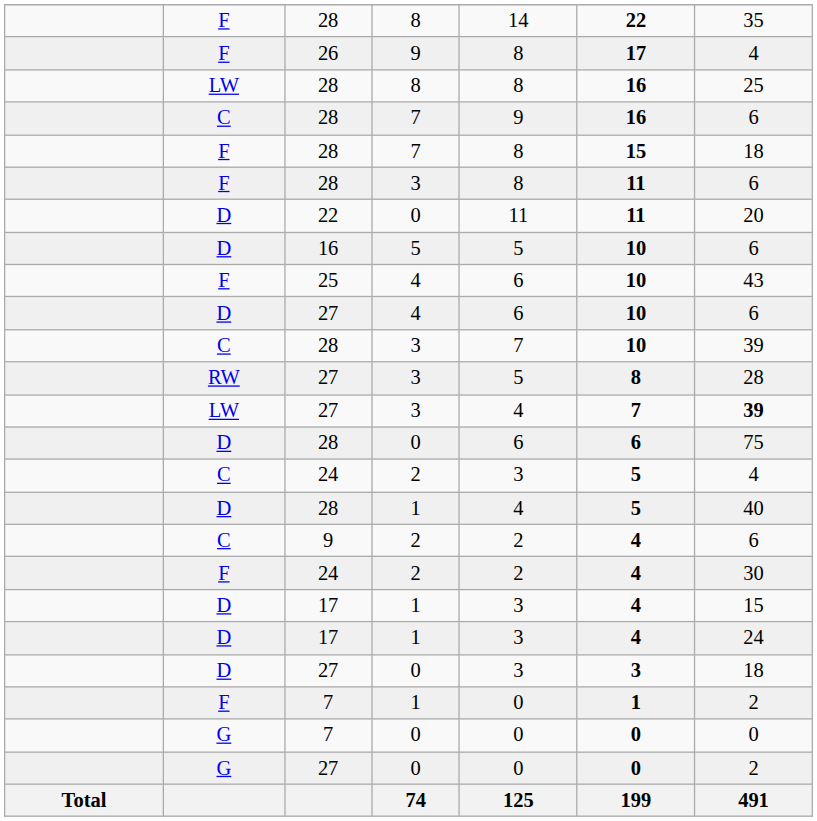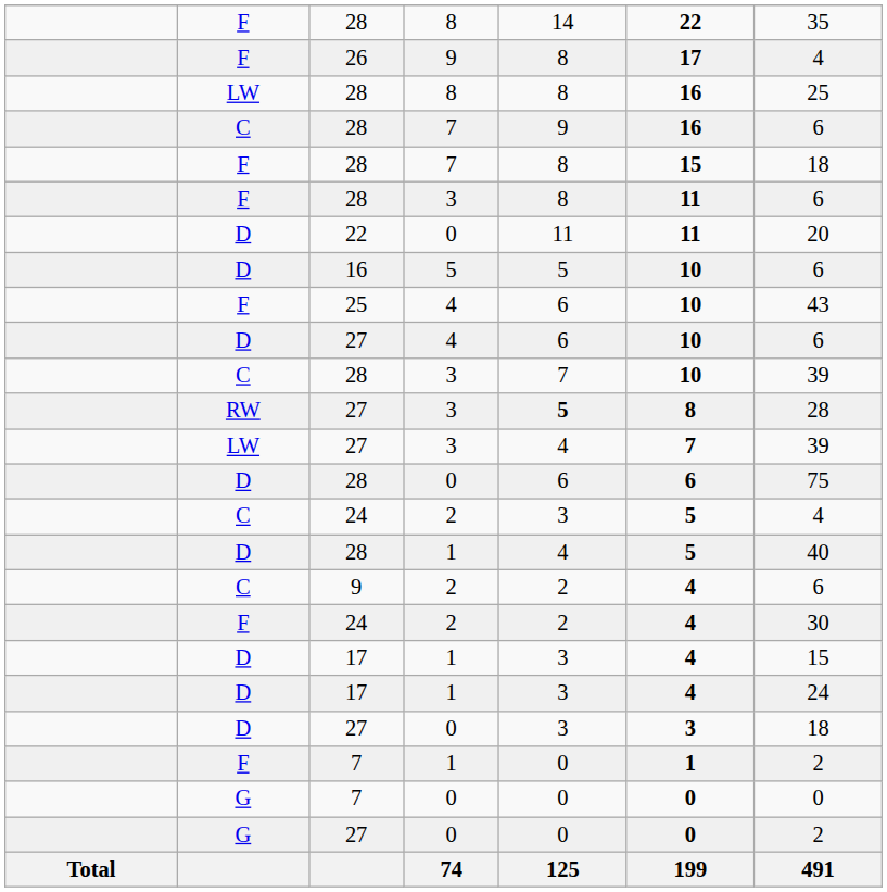RW / 27 | column 5: normal -> bold
LW / 27 | column 7: bold -> normal
